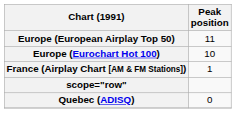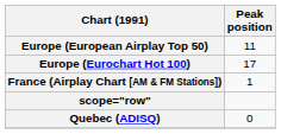Europe (Eurochart Hot 100) | Peak position: 10 -> 17
